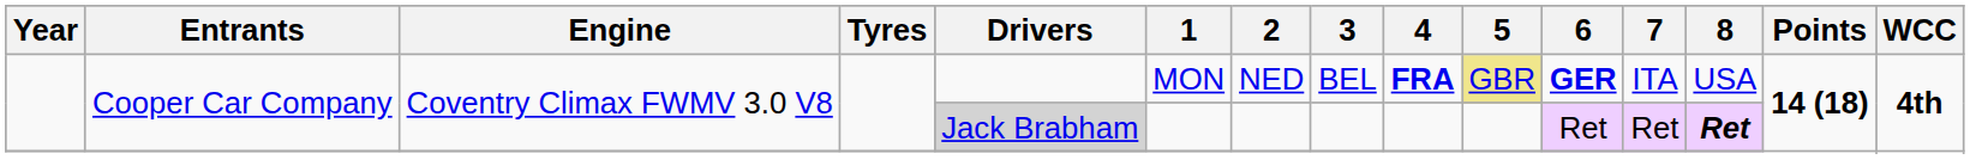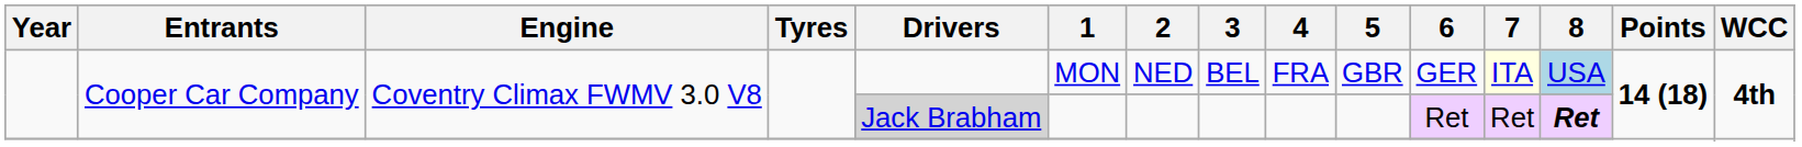row 2 | 4: bold -> normal
row 2 | 5: khaki background -> no background
row 2 | 6: bold -> normal
row 2 | 7: no background -> lightyellow background
row 2 | 8: no background -> lightblue background
